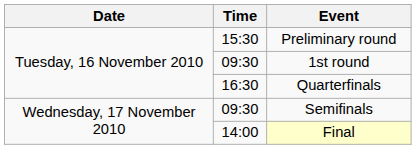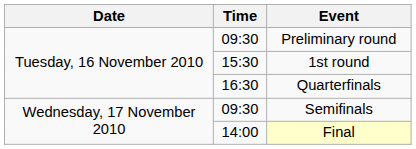Preliminary round | Time: 15:30 -> 09:30
1st round | Time: 09:30 -> 15:30
